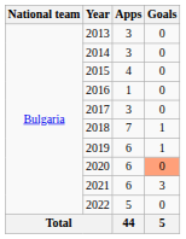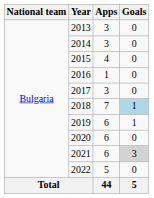2018 | Goals: no background -> lightblue background
2020 | Goals: lightsalmon background -> no background
2021 | Goals: no background -> lightgrey background
